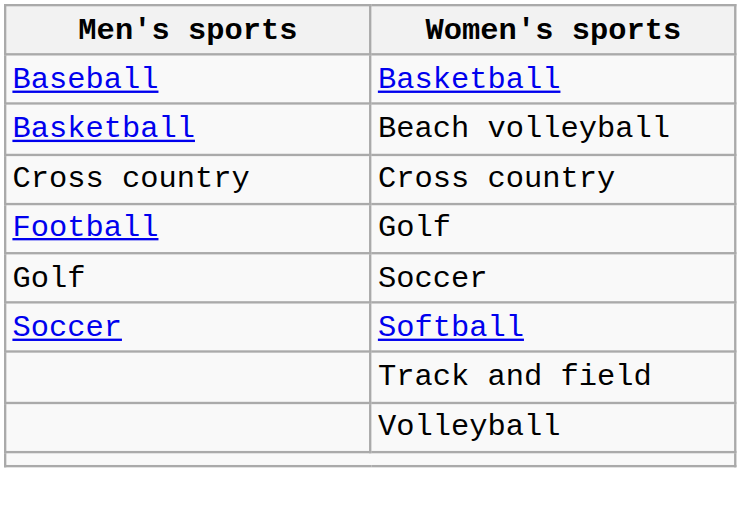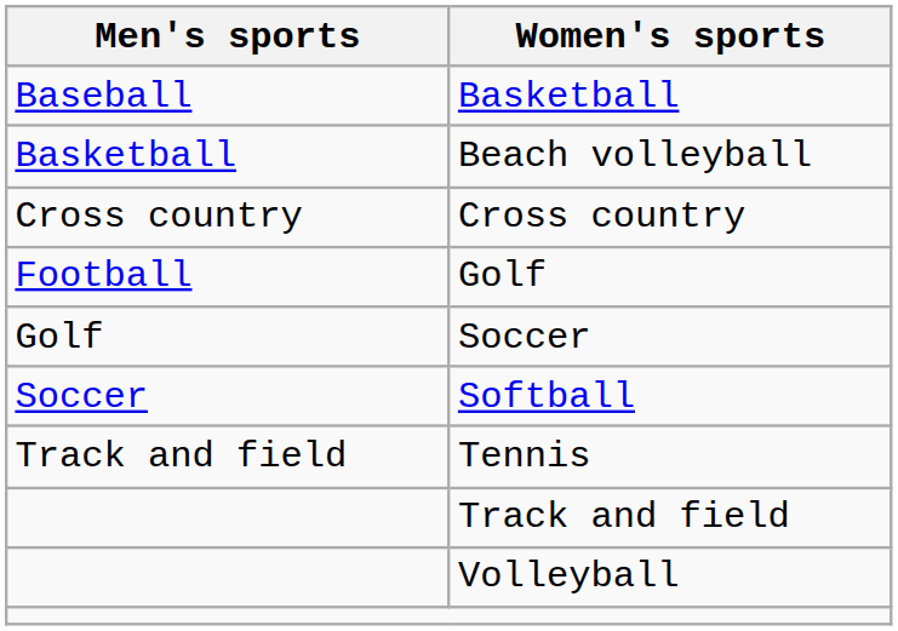+ row: Track and field | Tennis
